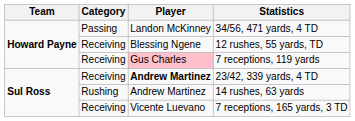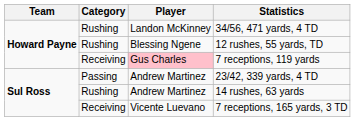34/56, 471 yards, 4 TD | Category: Passing -> Rushing
12 rushes, 55 yards, TD | Category: Receiving -> Rushing
23/42, 339 yards, 4 TD | Category: Receiving -> Passing
23/42, 339 yards, 4 TD | Player: bold -> normal
